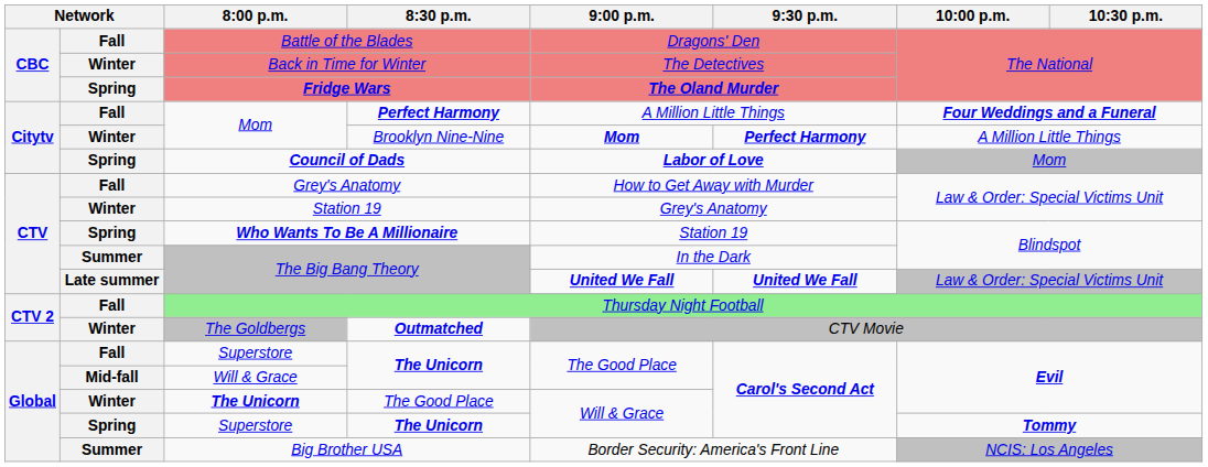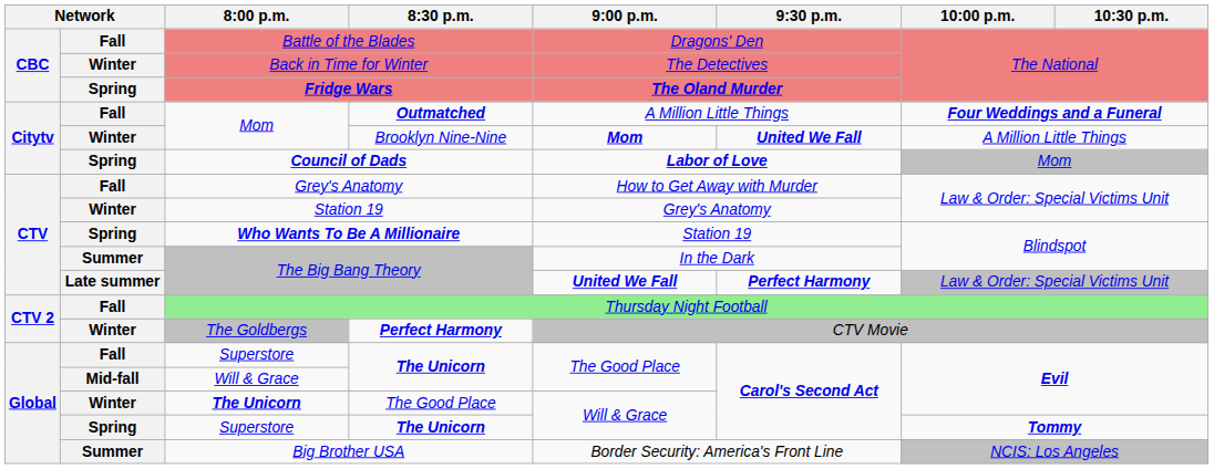Fall / Mom | 8:30 p.m.: Perfect Harmony -> Outmatched
Winter / Mom | 9:30 p.m.: Perfect Harmony -> United We Fall
Late summer / The Big Bang Theory | 9:30 p.m.: United We Fall -> Perfect Harmony
The Goldbergs | 8:30 p.m.: Outmatched -> Perfect Harmony
